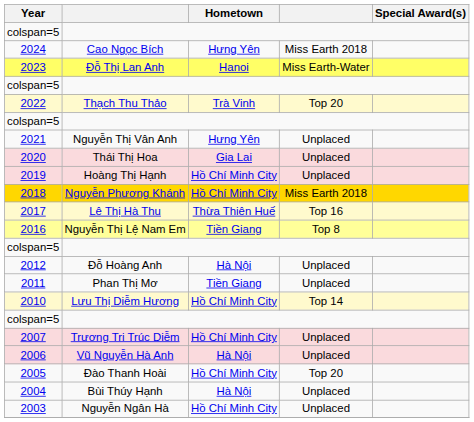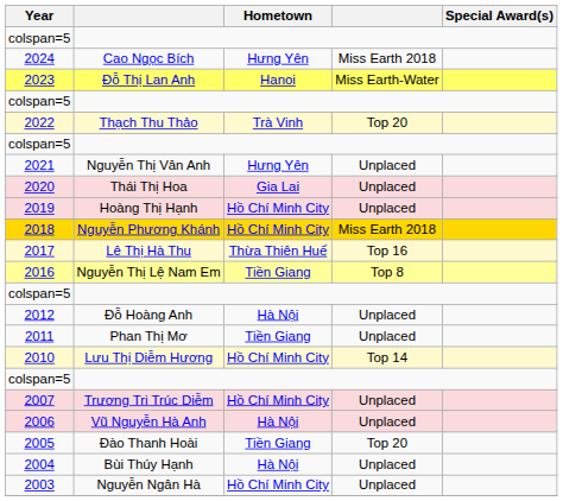2005 | Hometown: Hồ Chí Minh City -> Tiền Giang
